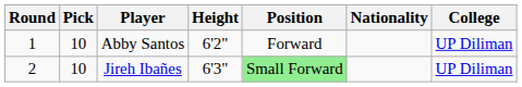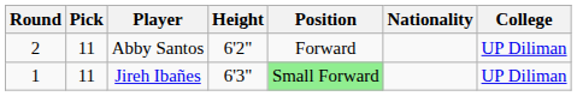Abby Santos | Round: 1 -> 2
Abby Santos | Pick: 10 -> 11
Jireh Ibañes | Round: 2 -> 1
Jireh Ibañes | Pick: 10 -> 11
